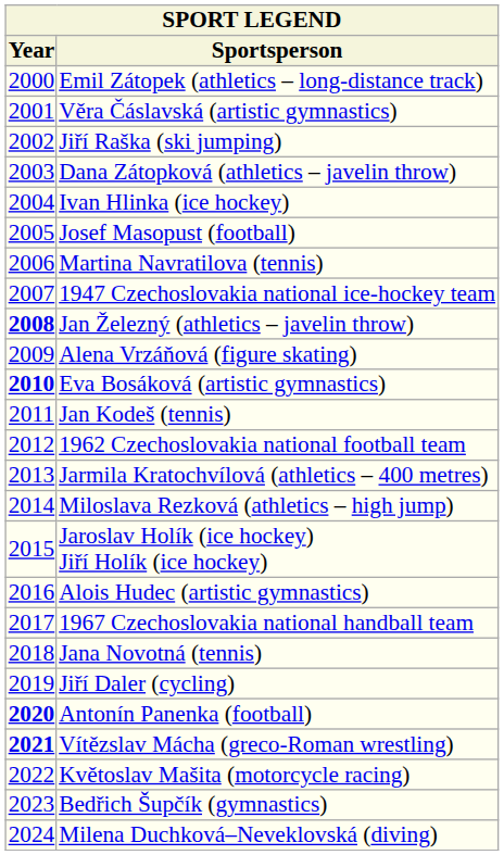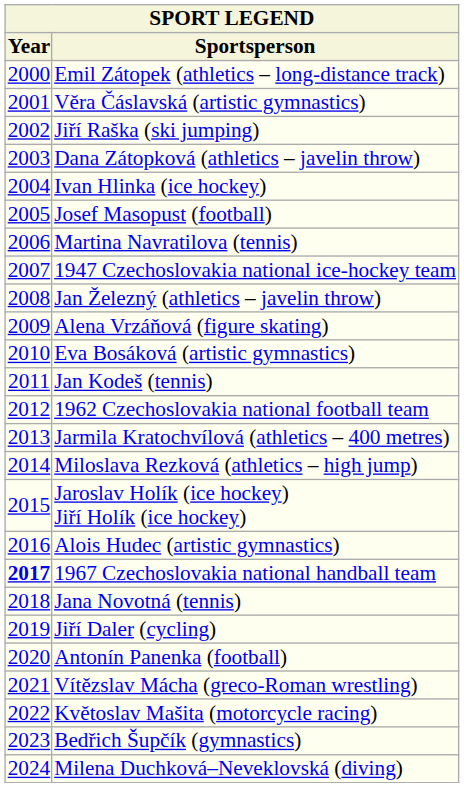Jan Železný (athletics – javelin throw) | Year: bold -> normal
Eva Bosáková (artistic gymnastics) | Year: bold -> normal
1967 Czechoslovakia national handball team | Year: normal -> bold
Antonín Panenka (football) | Year: bold -> normal
Vítězslav Mácha (greco-Roman wrestling) | Year: bold -> normal
